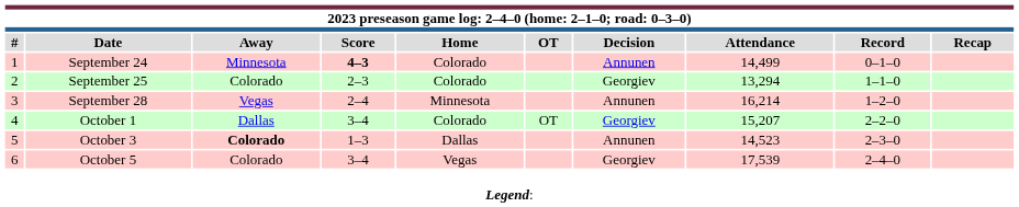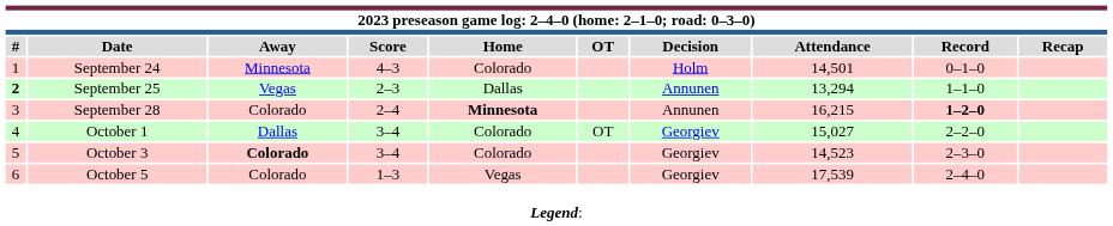September 24 | column 4: bold -> normal
September 24 | column 7: Annunen -> Holm
September 24 | column 8: 14,499 -> 14,501
September 25 | column 1: normal -> bold
September 25 | column 3: Colorado -> Vegas
September 25 | column 5: Colorado -> Dallas
September 25 | column 7: Georgiev -> Annunen
September 28 | column 3: Vegas -> Colorado
September 28 | column 5: normal -> bold
September 28 | column 8: 16,214 -> 16,215
September 28 | column 9: normal -> bold
October 1 | column 8: 15,207 -> 15,027
October 3 | column 4: 1–3 -> 3–4
October 3 | column 5: Dallas -> Colorado
October 3 | column 7: Annunen -> Georgiev
October 5 | column 4: 3–4 -> 1–3
